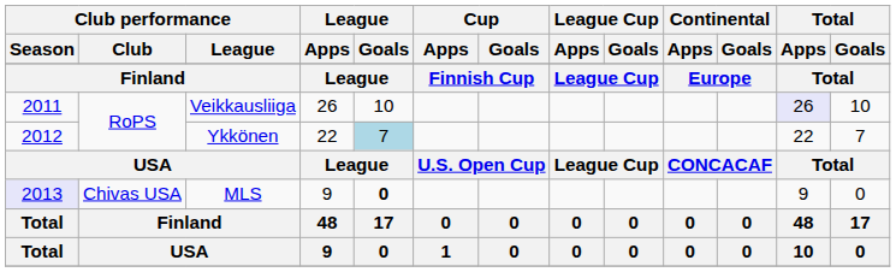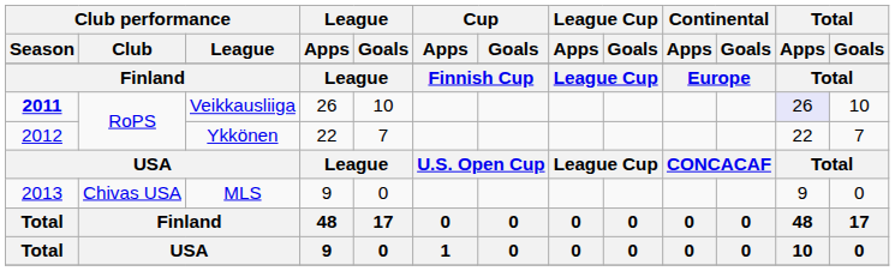Veikkausliiga | Club performance / Season: normal -> bold
Ykkönen | League / Goals: lightblue background -> no background
MLS | Club performance / Season: lavender background -> no background
MLS | League / Goals: bold -> normal
